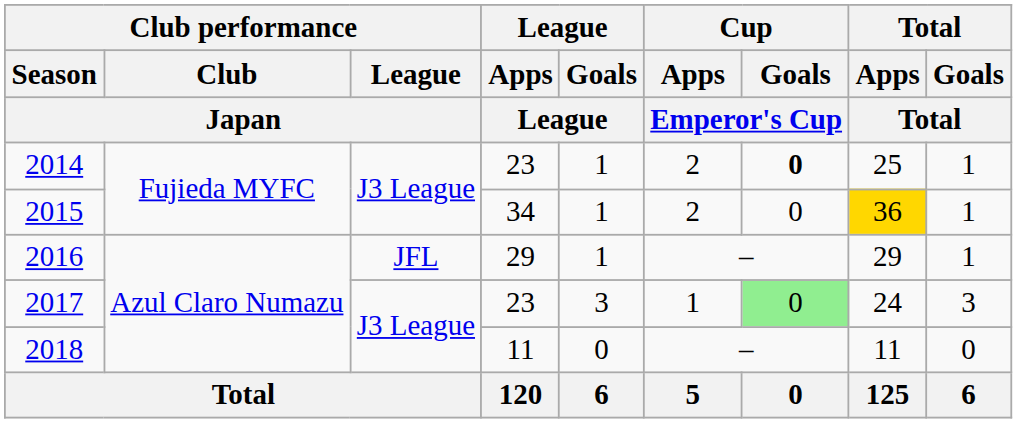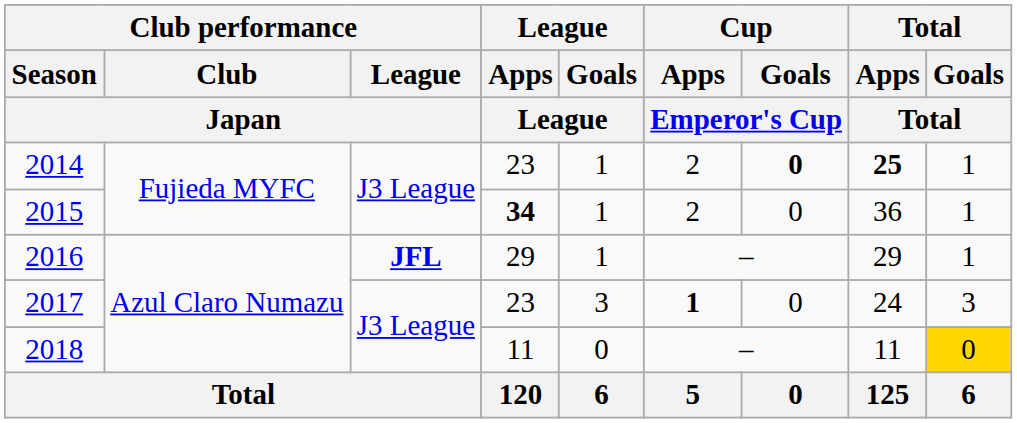2014 | Total / Apps / Total: normal -> bold
2015 | League / Apps / League: normal -> bold
2015 | Total / Apps / Total: gold background -> no background
2016 | Club performance / League / Japan: normal -> bold
2017 | Cup / Apps / Emperor's Cup: normal -> bold
2017 | Cup / Goals / Emperor's Cup: lightgreen background -> no background
2018 | Total / Goals / Total: no background -> gold background
